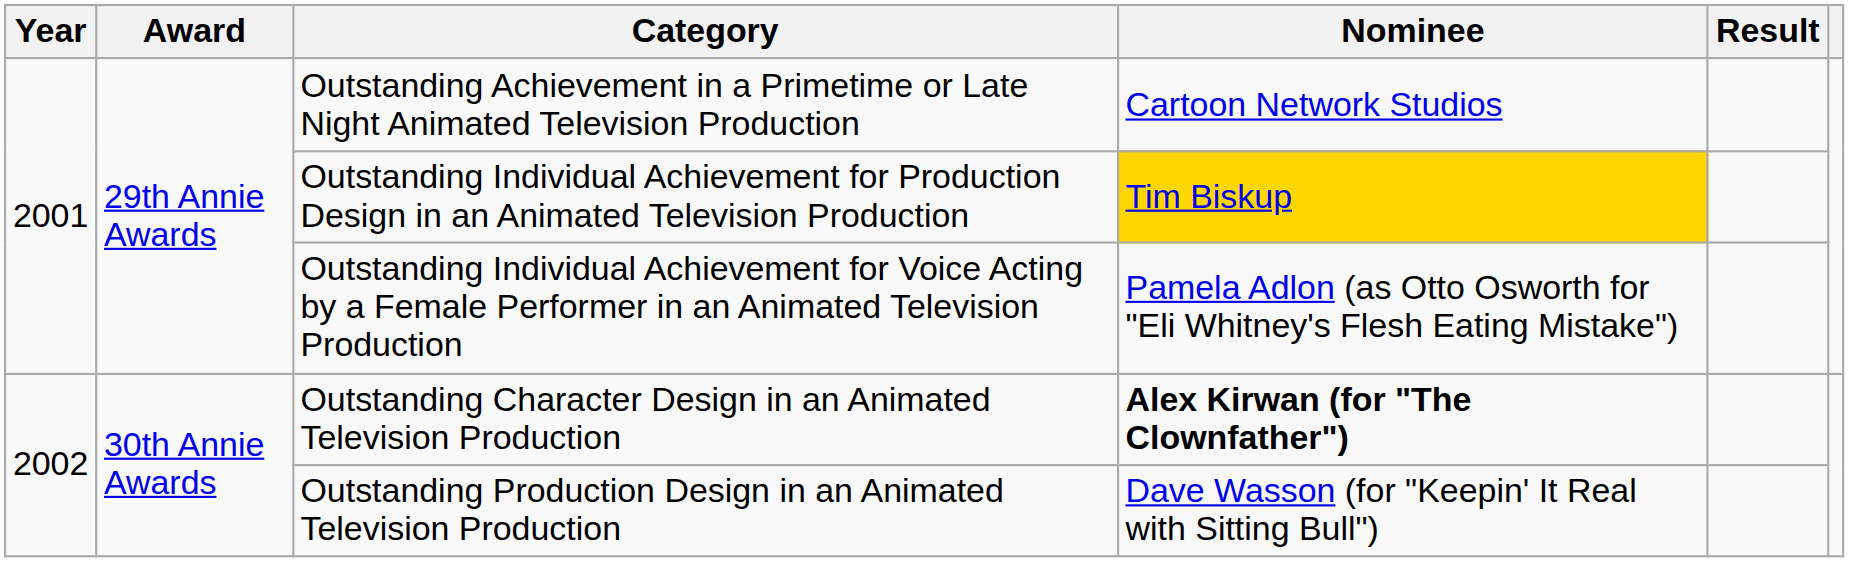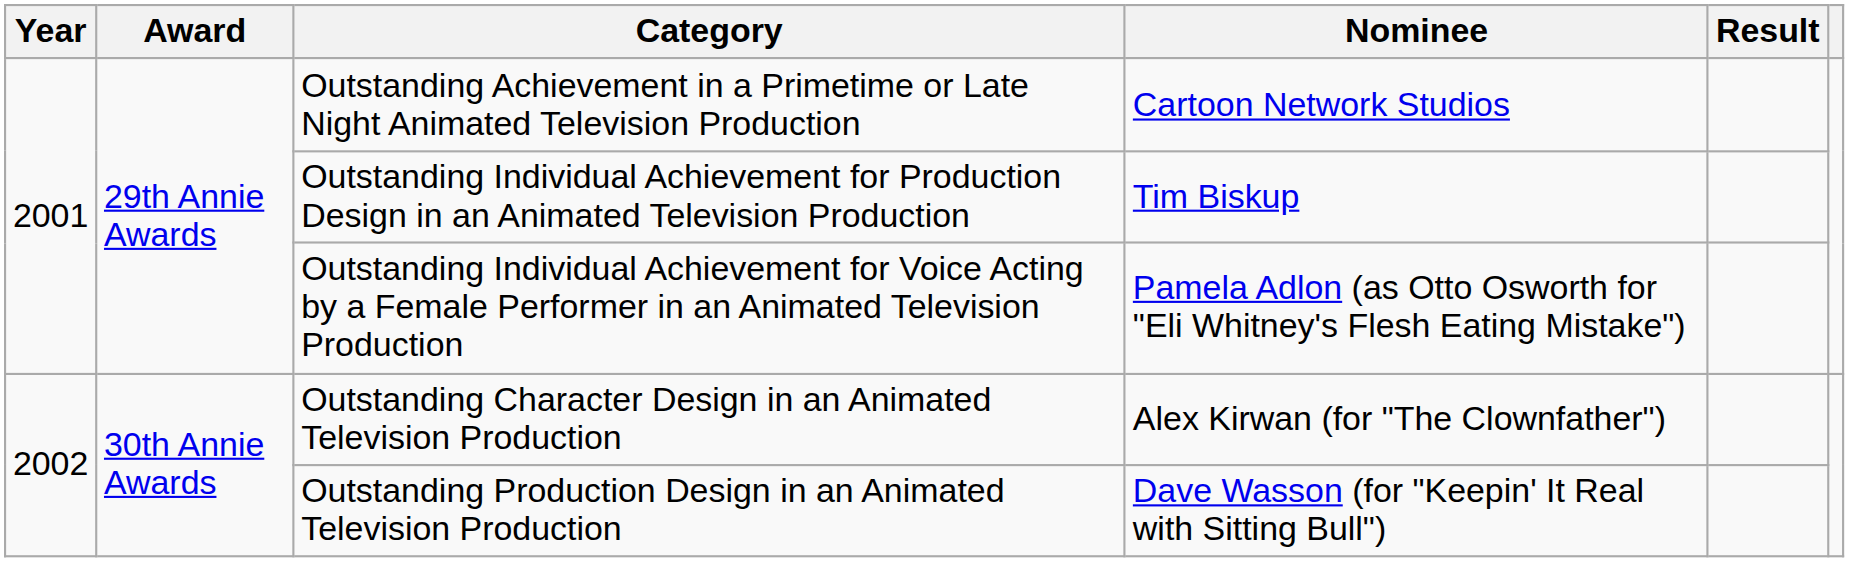row 3 | Nominee: gold background -> no background
row 5 | Nominee: bold -> normal
